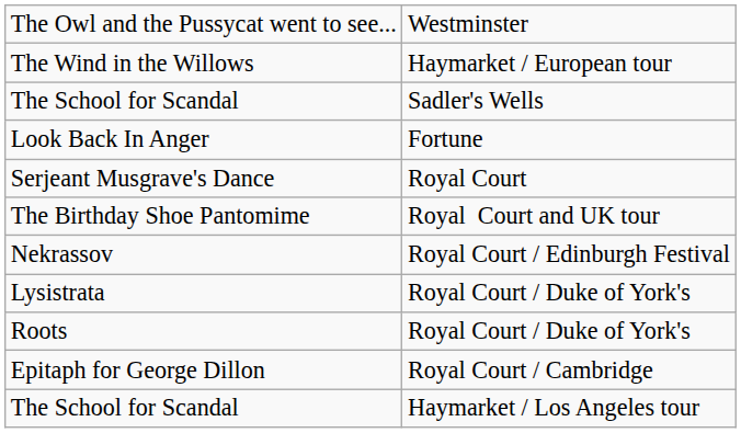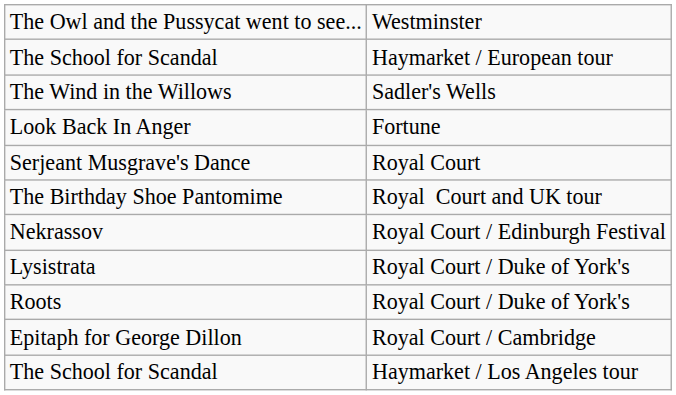row 2 | column 1: The Wind in the Willows -> The School for Scandal
row 3 | column 1: The School for Scandal -> The Wind in the Willows
